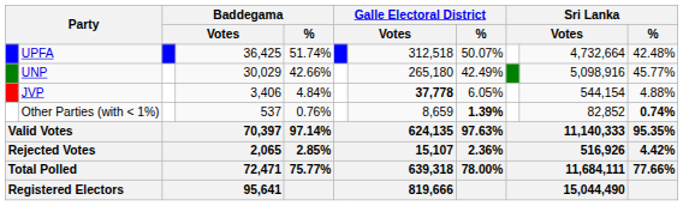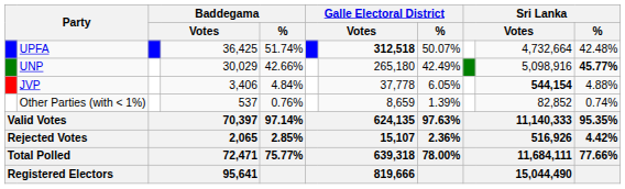UPFA | column 7: normal -> bold
UNP | Sri Lanka / %: normal -> bold
JVP | column 7: bold -> normal
JVP | column 10: normal -> bold
Other Parties (with < 1%) | Galle Electoral District / %: bold -> normal
Other Parties (with < 1%) | Sri Lanka / %: bold -> normal
